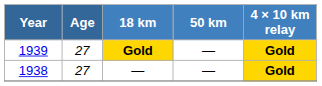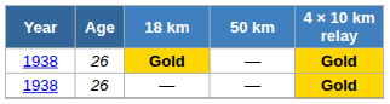row 2 | Year: 1939 -> 1938
row 2 | Age: 27 -> 26
row 3 | Age: 27 -> 26
